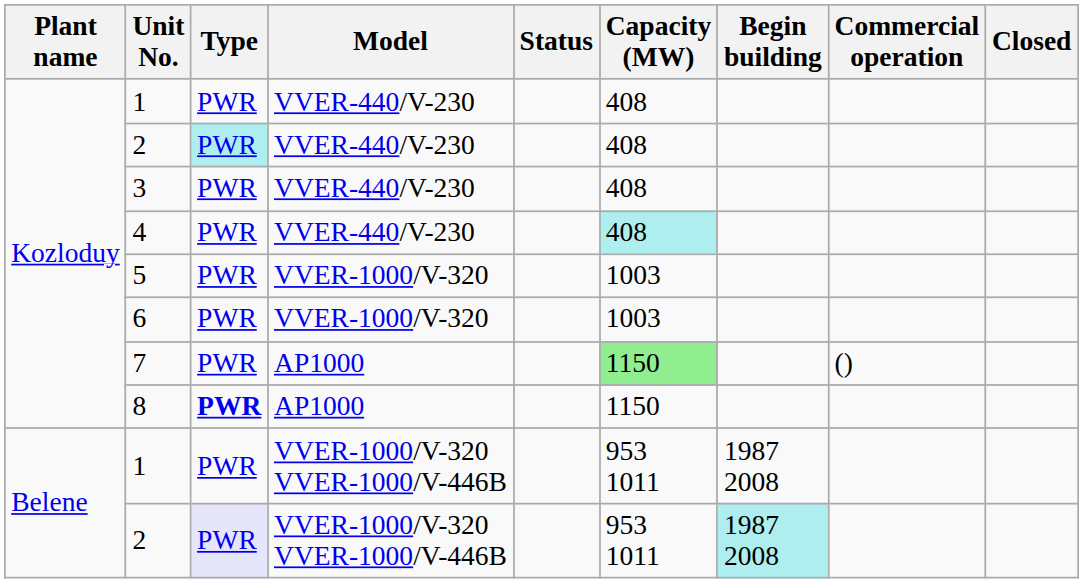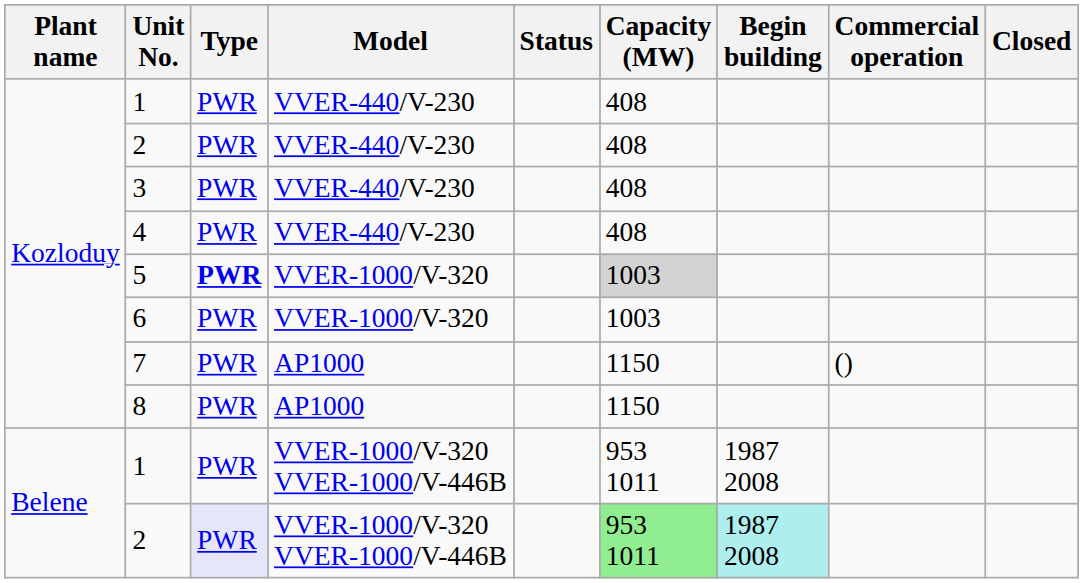2 / VVER-440/V-230 | Type: paleturquoise background -> no background
4 | Capacity (MW): paleturquoise background -> no background
5 | Type: normal -> bold
5 | Capacity (MW): no background -> lightgrey background
7 | Capacity (MW): lightgreen background -> no background
8 | Type: bold -> normal
2 / VVER-1000/V-320 VVER-1000/V-446B | Capacity (MW): no background -> lightgreen background
